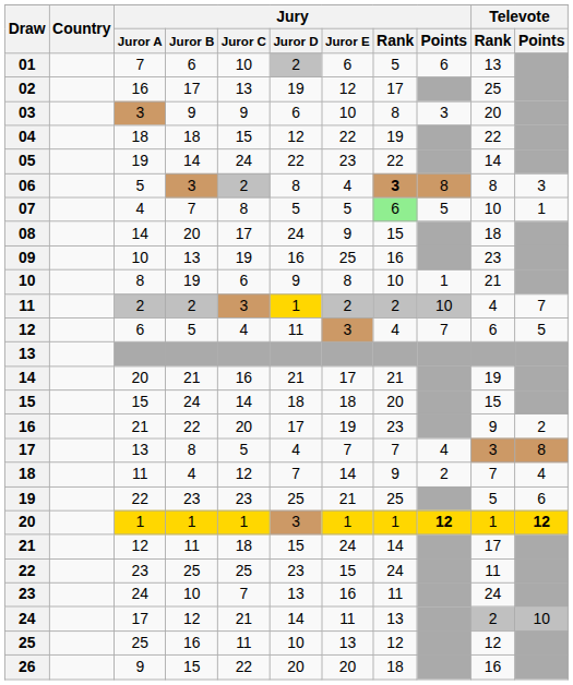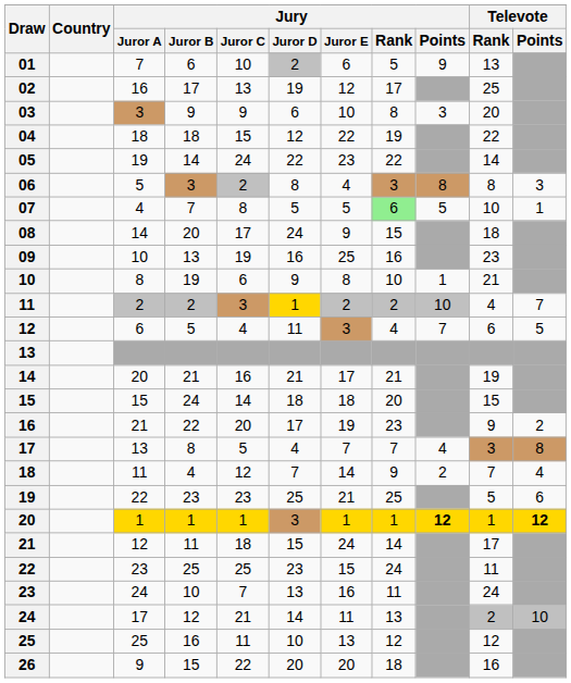01 | Jury / Points: 6 -> 9
06 | Jury / Rank: bold -> normal
